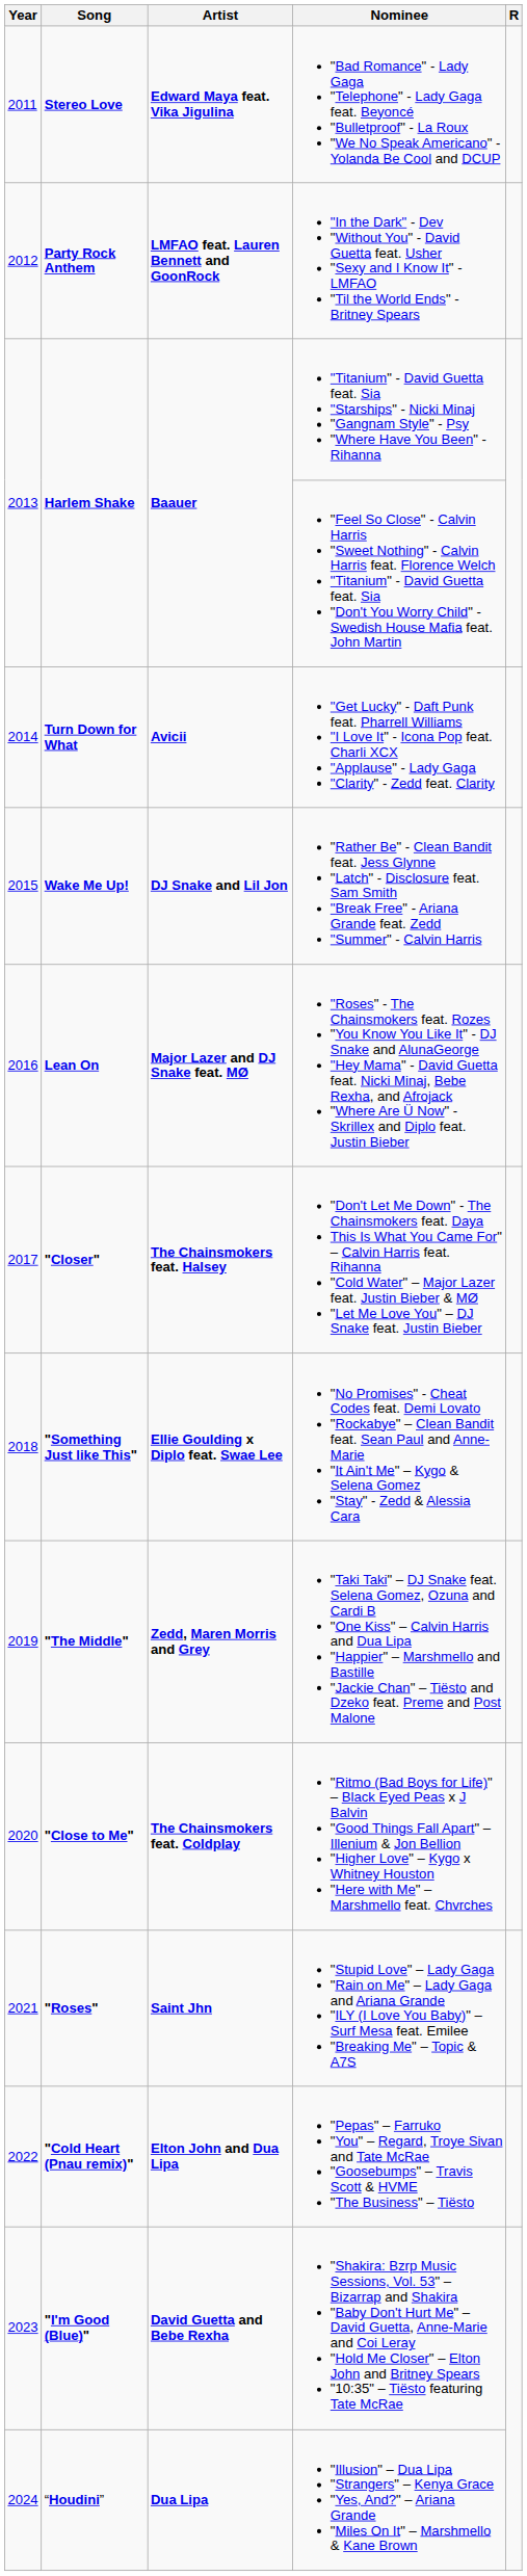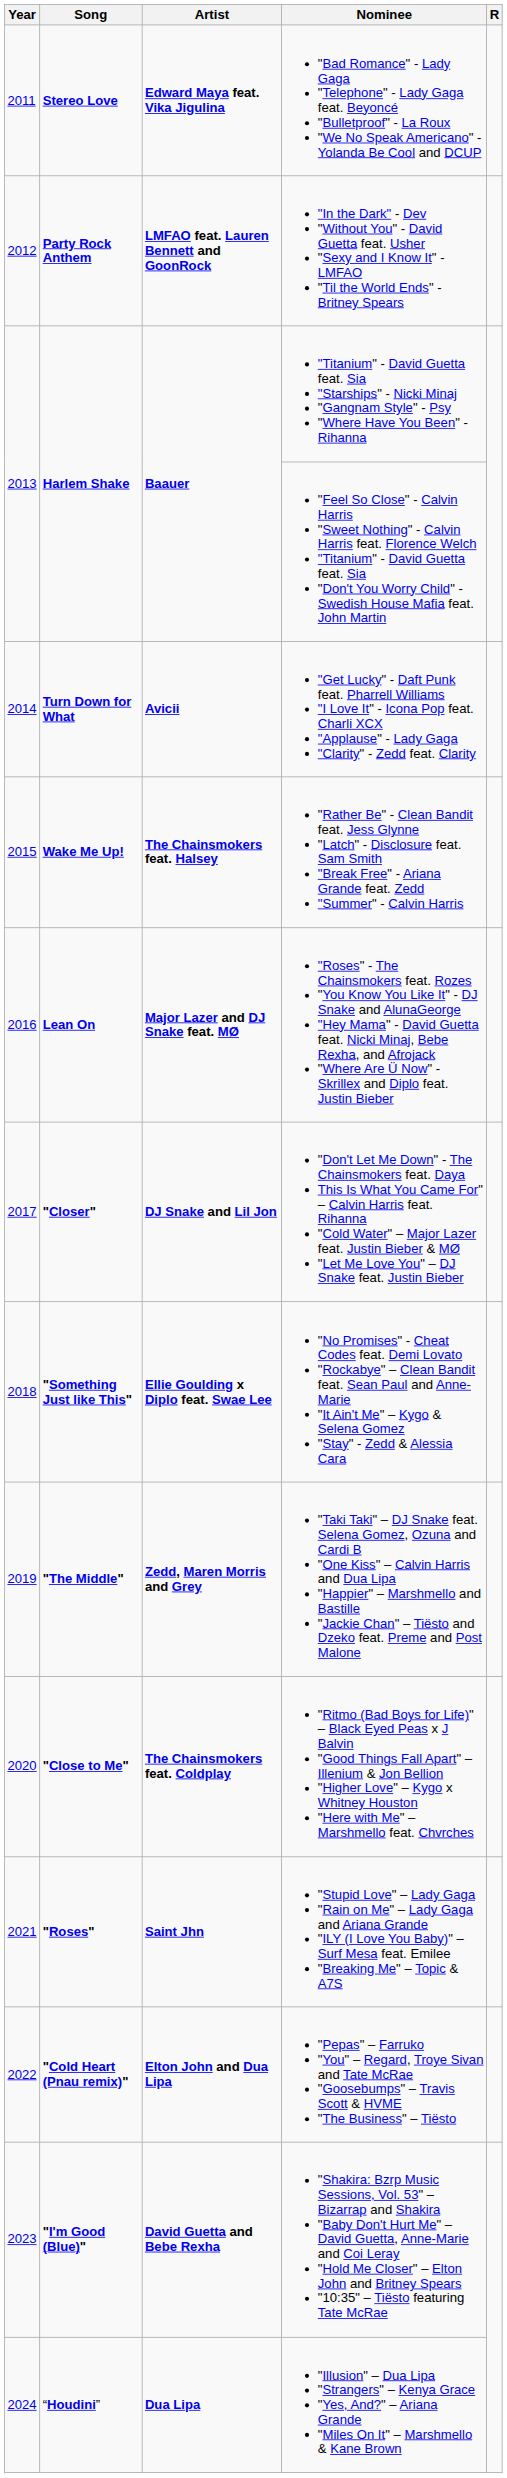row 7 | Artist: DJ Snake and Lil Jon -> The Chainsmokers feat. Halsey
row 9 | Artist: The Chainsmokers feat. Halsey -> DJ Snake and Lil Jon
